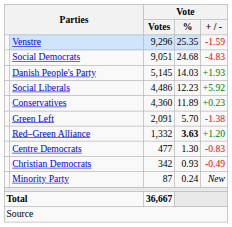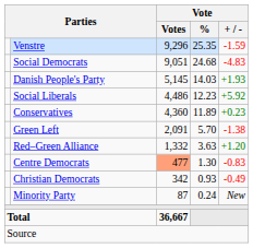Red–Green Alliance | Vote / %: bold -> normal
Centre Democrats | Vote / Votes: no background -> lightsalmon background
